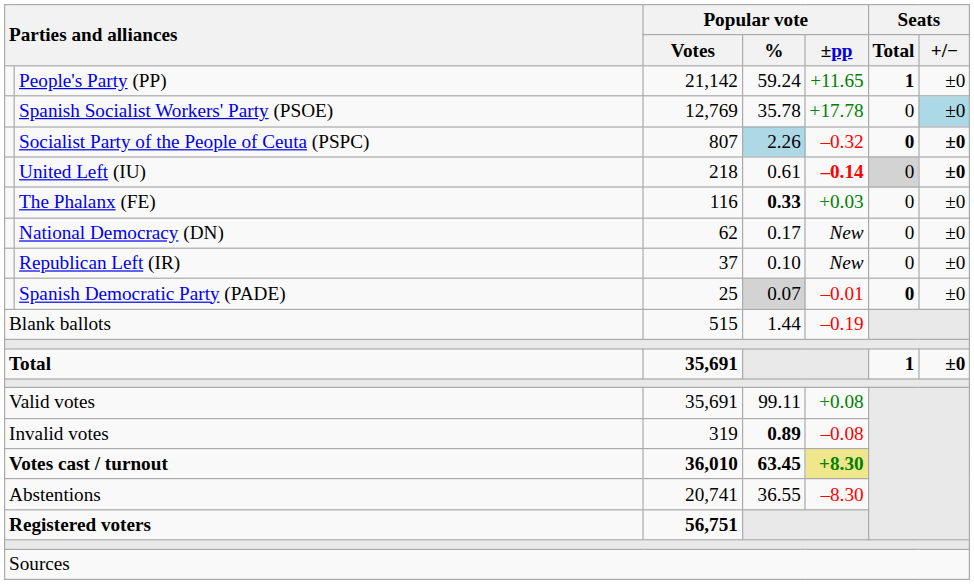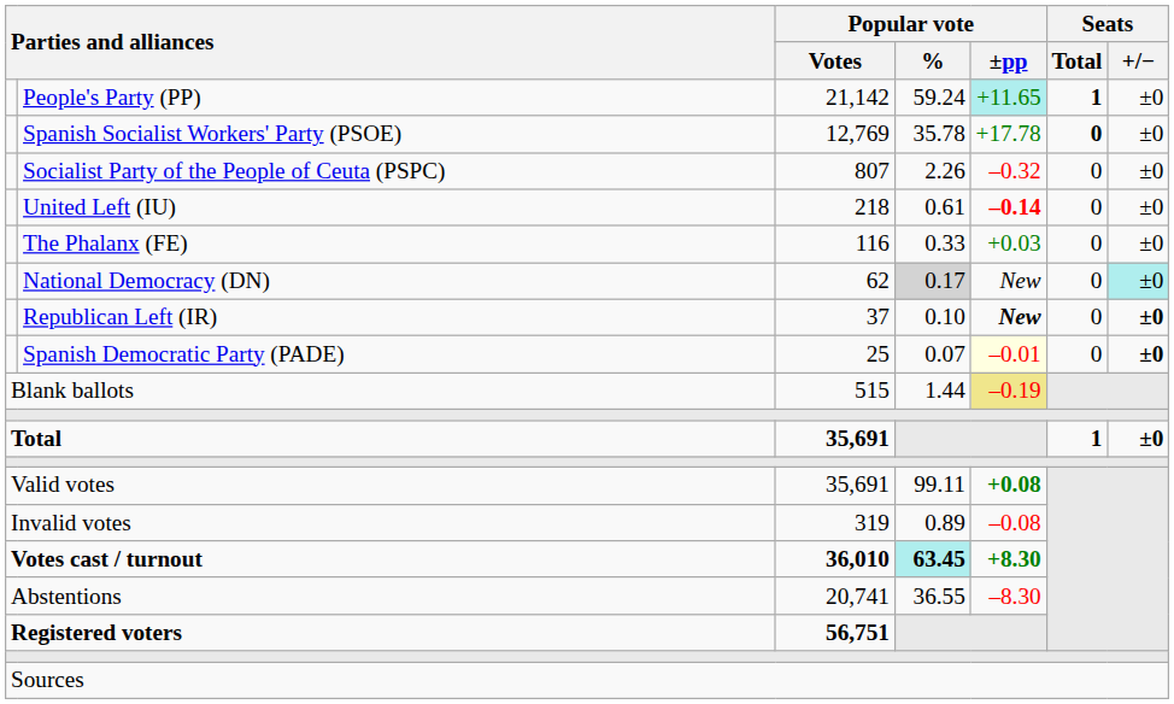People's Party (PP) | Popular vote / ±pp: no background -> paleturquoise background
Spanish Socialist Workers' Party (PSOE) | Seats / Total: normal -> bold
Spanish Socialist Workers' Party (PSOE) | Seats / +/−: lightblue background -> no background
Socialist Party of the People of Ceuta (PSPC) | Popular vote / %: lightblue background -> no background
Socialist Party of the People of Ceuta (PSPC) | Seats / Total: bold -> normal
Socialist Party of the People of Ceuta (PSPC) | Seats / +/−: bold -> normal
United Left (IU) | Seats / Total: lightgrey background -> no background
United Left (IU) | Seats / +/−: bold -> normal
The Phalanx (FE) | Popular vote / %: bold -> normal
National Democracy (DN) | Popular vote / %: no background -> lightgrey background
National Democracy (DN) | Seats / +/−: no background -> paleturquoise background
Republican Left (IR) | Popular vote / ±pp: normal -> bold
Republican Left (IR) | Seats / +/−: normal -> bold
Spanish Democratic Party (PADE) | Popular vote / %: lightgrey background -> no background
Spanish Democratic Party (PADE) | Popular vote / ±pp: no background -> lightyellow background
Spanish Democratic Party (PADE) | Seats / Total: bold -> normal
Spanish Democratic Party (PADE) | Seats / +/−: normal -> bold
Blank ballots | Popular vote / ±pp: no background -> khaki background
Valid votes | Popular vote / ±pp: normal -> bold
Invalid votes | Popular vote / %: bold -> normal
Votes cast / turnout | Popular vote / %: no background -> paleturquoise background
Votes cast / turnout | Popular vote / ±pp: khaki background -> no background
